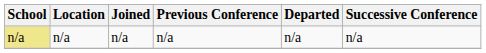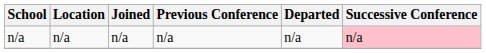row 2 | School: khaki background -> no background
row 2 | Successive Conference: no background -> pink background
